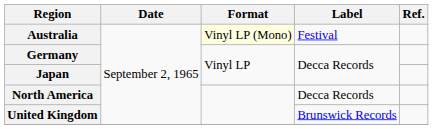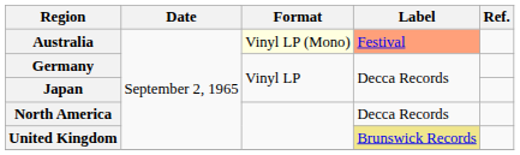Australia | Label: no background -> lightsalmon background
United Kingdom | Label: no background -> khaki background
